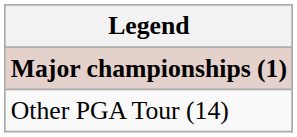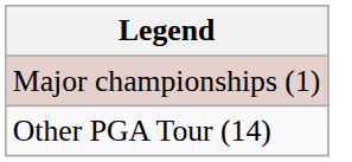row 2 | column 1: bold -> normal
